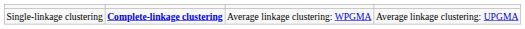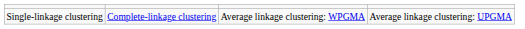row 2 | column 2: bold -> normal
